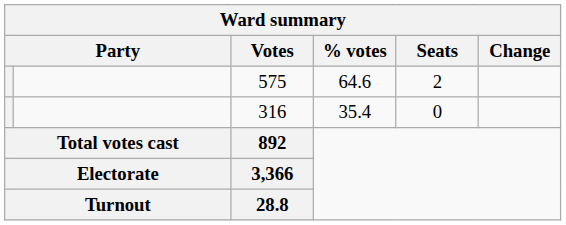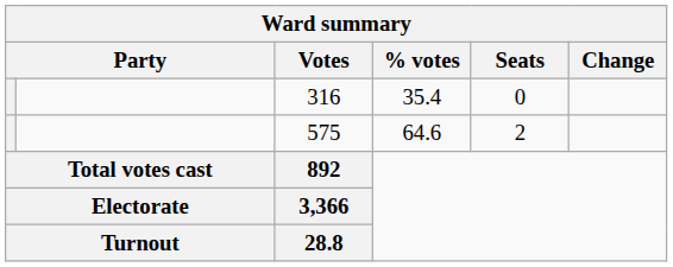rows swapped: 575 <-> 316
